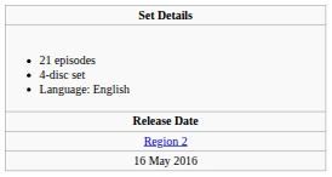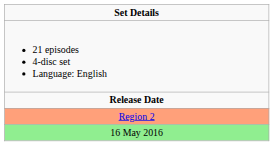Region 2 | column 1: no background -> lightsalmon background
16 May 2016 | column 1: no background -> lightgreen background
